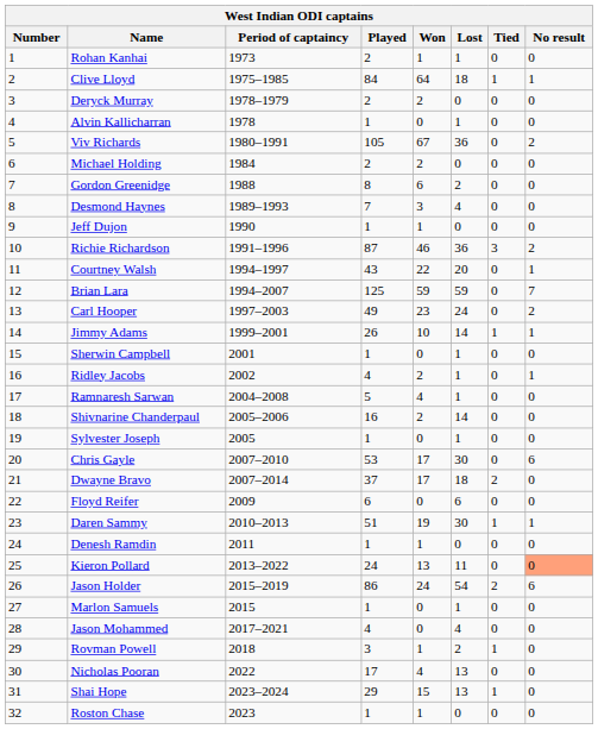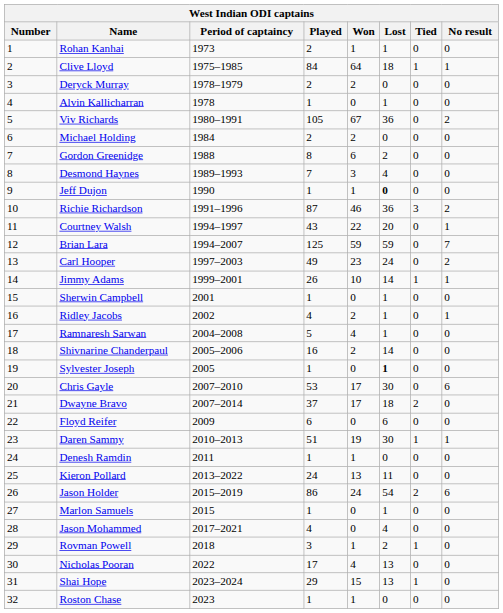Jeff Dujon | Lost: normal -> bold
Sylvester Joseph | Lost: normal -> bold
Kieron Pollard | No result: lightsalmon background -> no background
